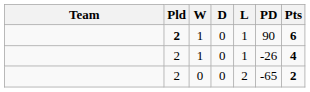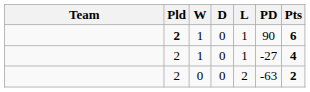row 3 | PD: -26 -> -27
row 4 | PD: -65 -> -63
